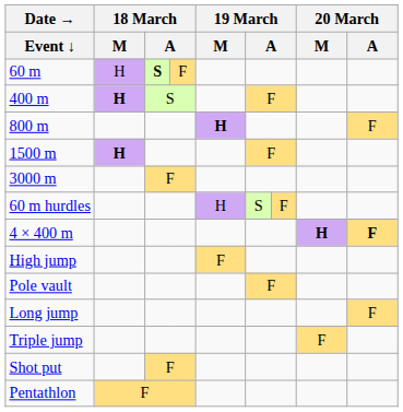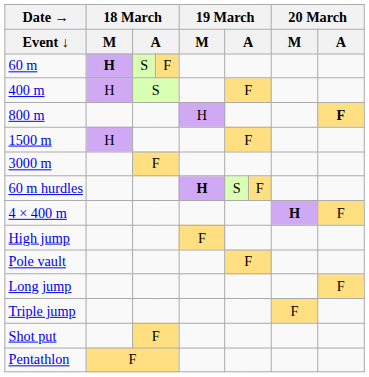60 m | 18 March / M: normal -> bold
60 m | column 3: bold -> normal
400 m | 18 March / M: bold -> normal
800 m | 19 March / M: bold -> normal
800 m | 20 March / A: normal -> bold
1500 m | 18 March / M: bold -> normal
60 m hurdles | 19 March / M: normal -> bold
4 × 400 m | 20 March / A: bold -> normal
